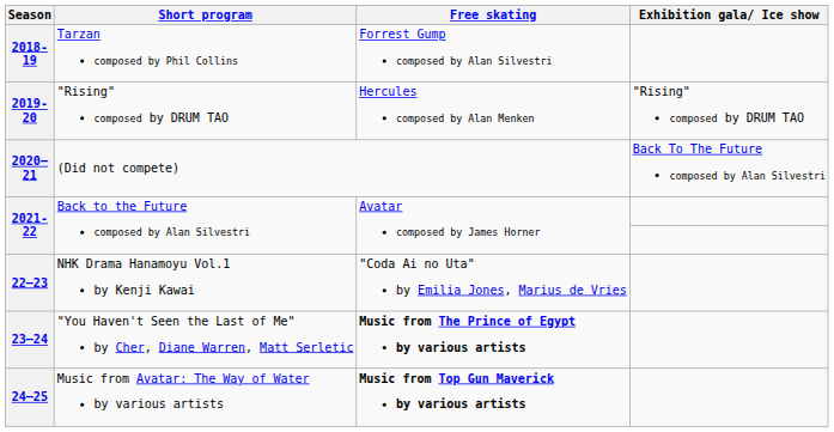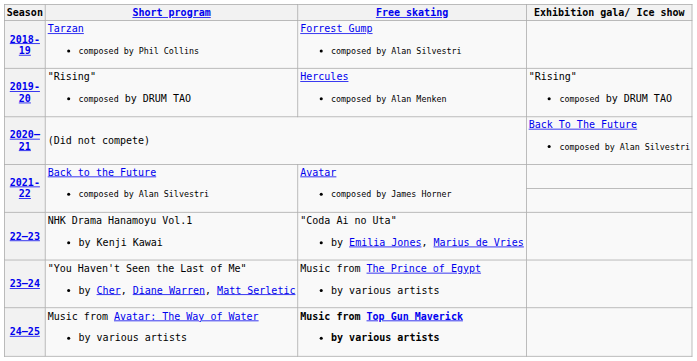23–24 | Free skating: bold -> normal
